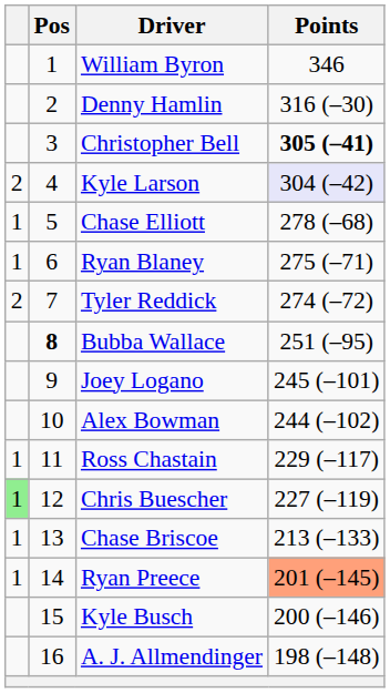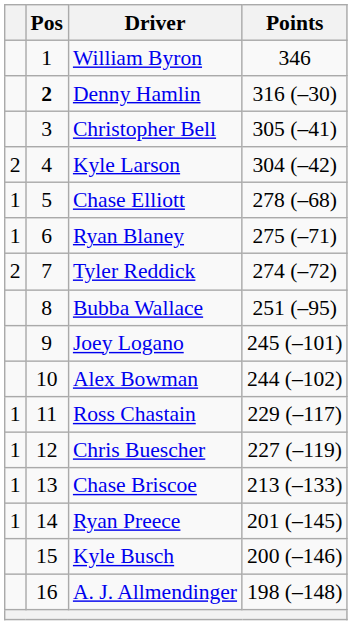Denny Hamlin | Pos: normal -> bold
Christopher Bell | Points: bold -> normal
Kyle Larson | Points: lavender background -> no background
Bubba Wallace | Pos: bold -> normal
Chris Buescher | column 1: lightgreen background -> no background
Ryan Preece | Points: lightsalmon background -> no background
